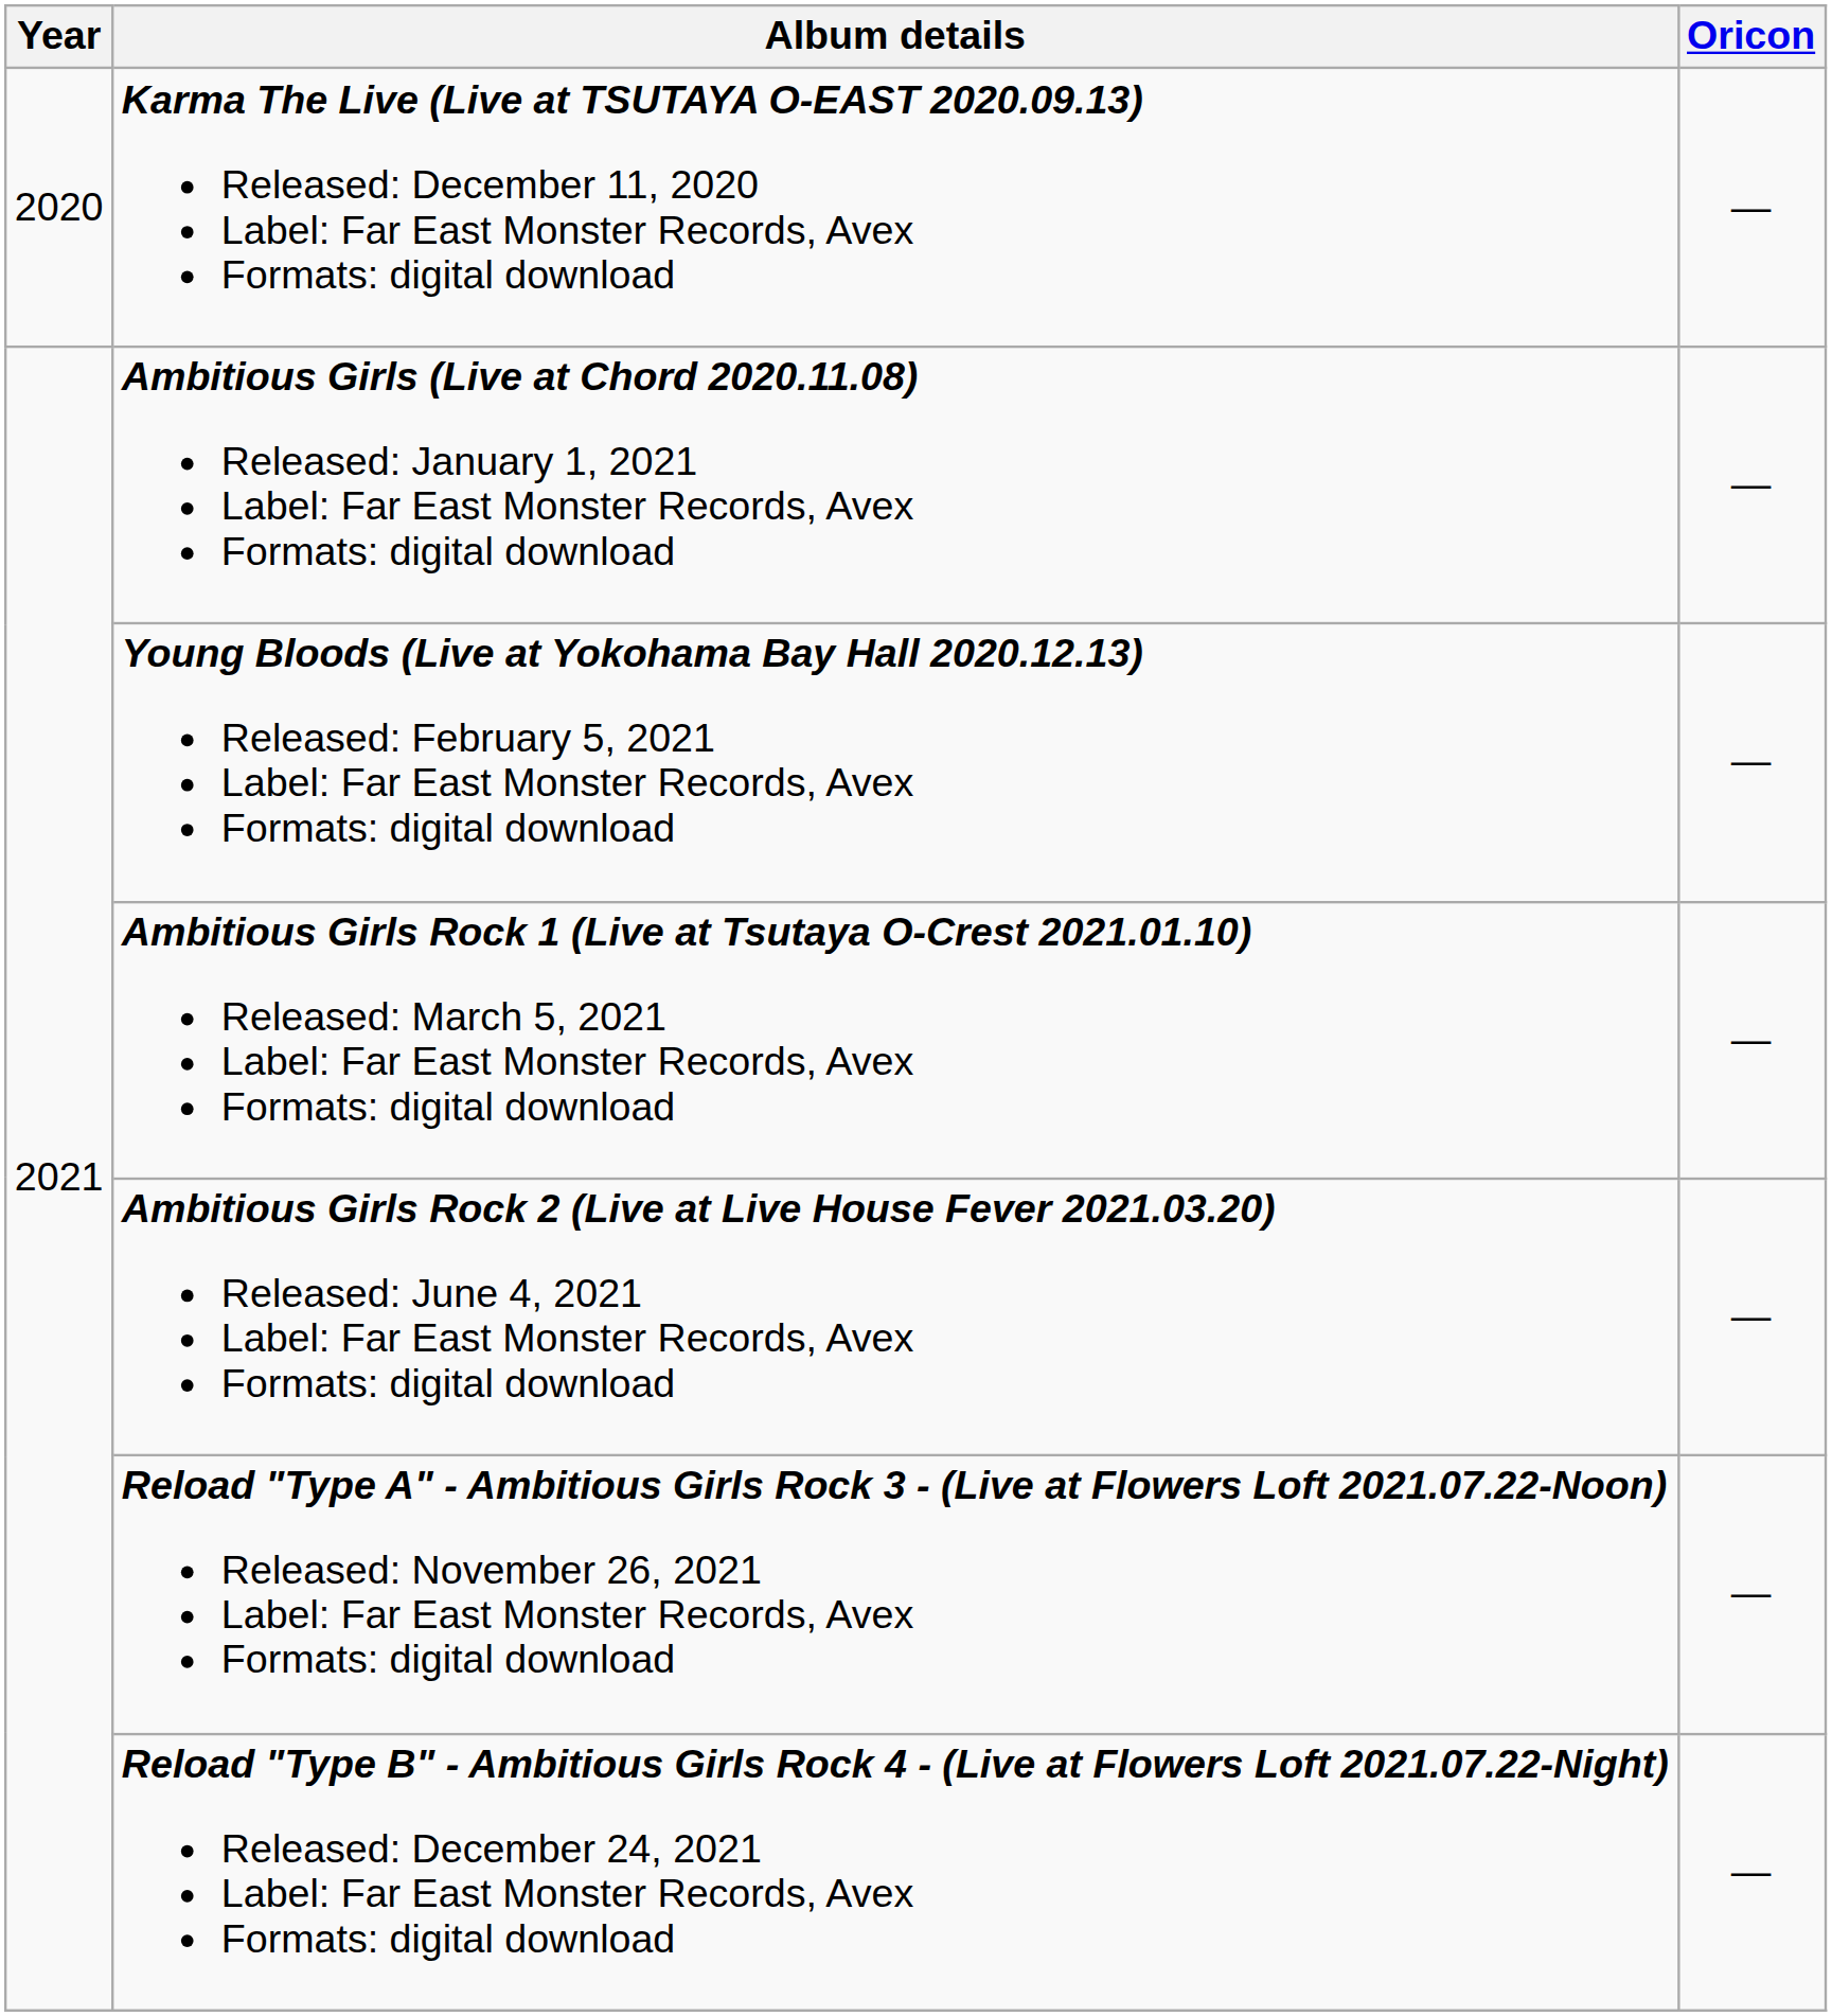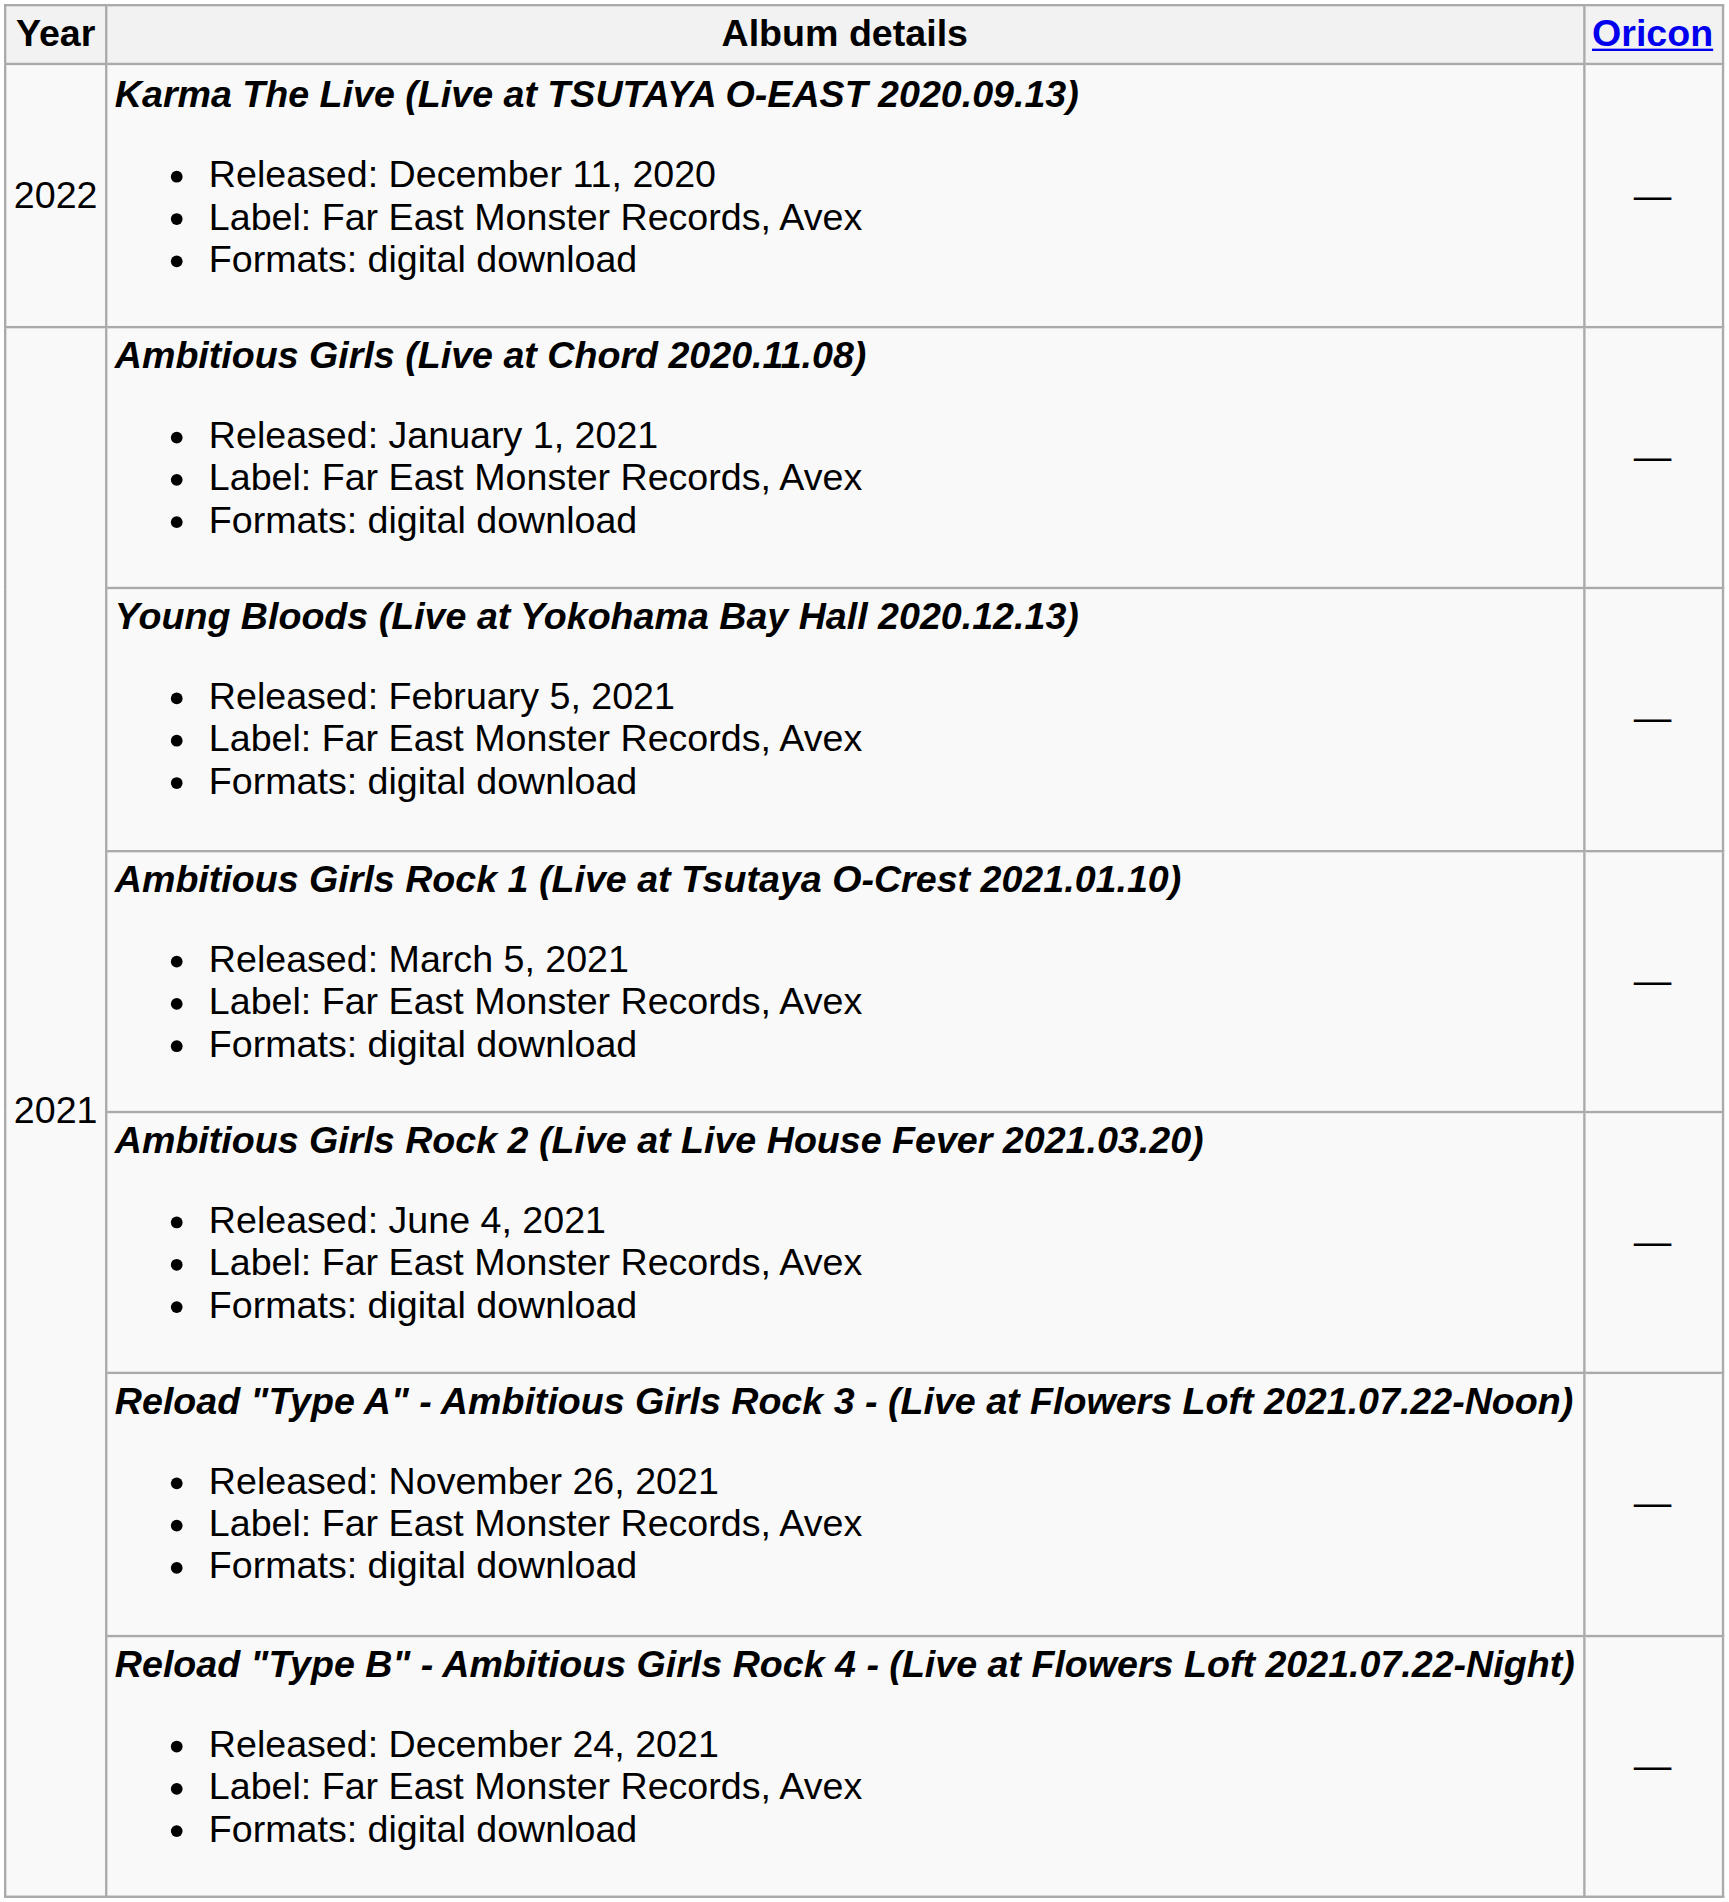row 2 | Year: 2020 -> 2022
